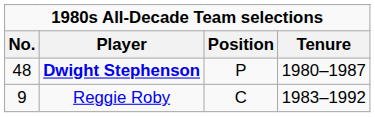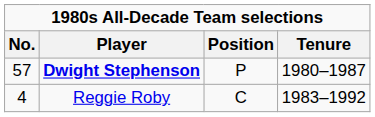Dwight Stephenson | No.: 48 -> 57
Reggie Roby | No.: 9 -> 4
